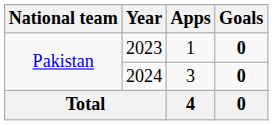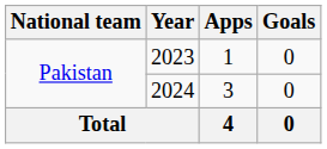2023 | Goals: bold -> normal
2024 | Goals: bold -> normal
